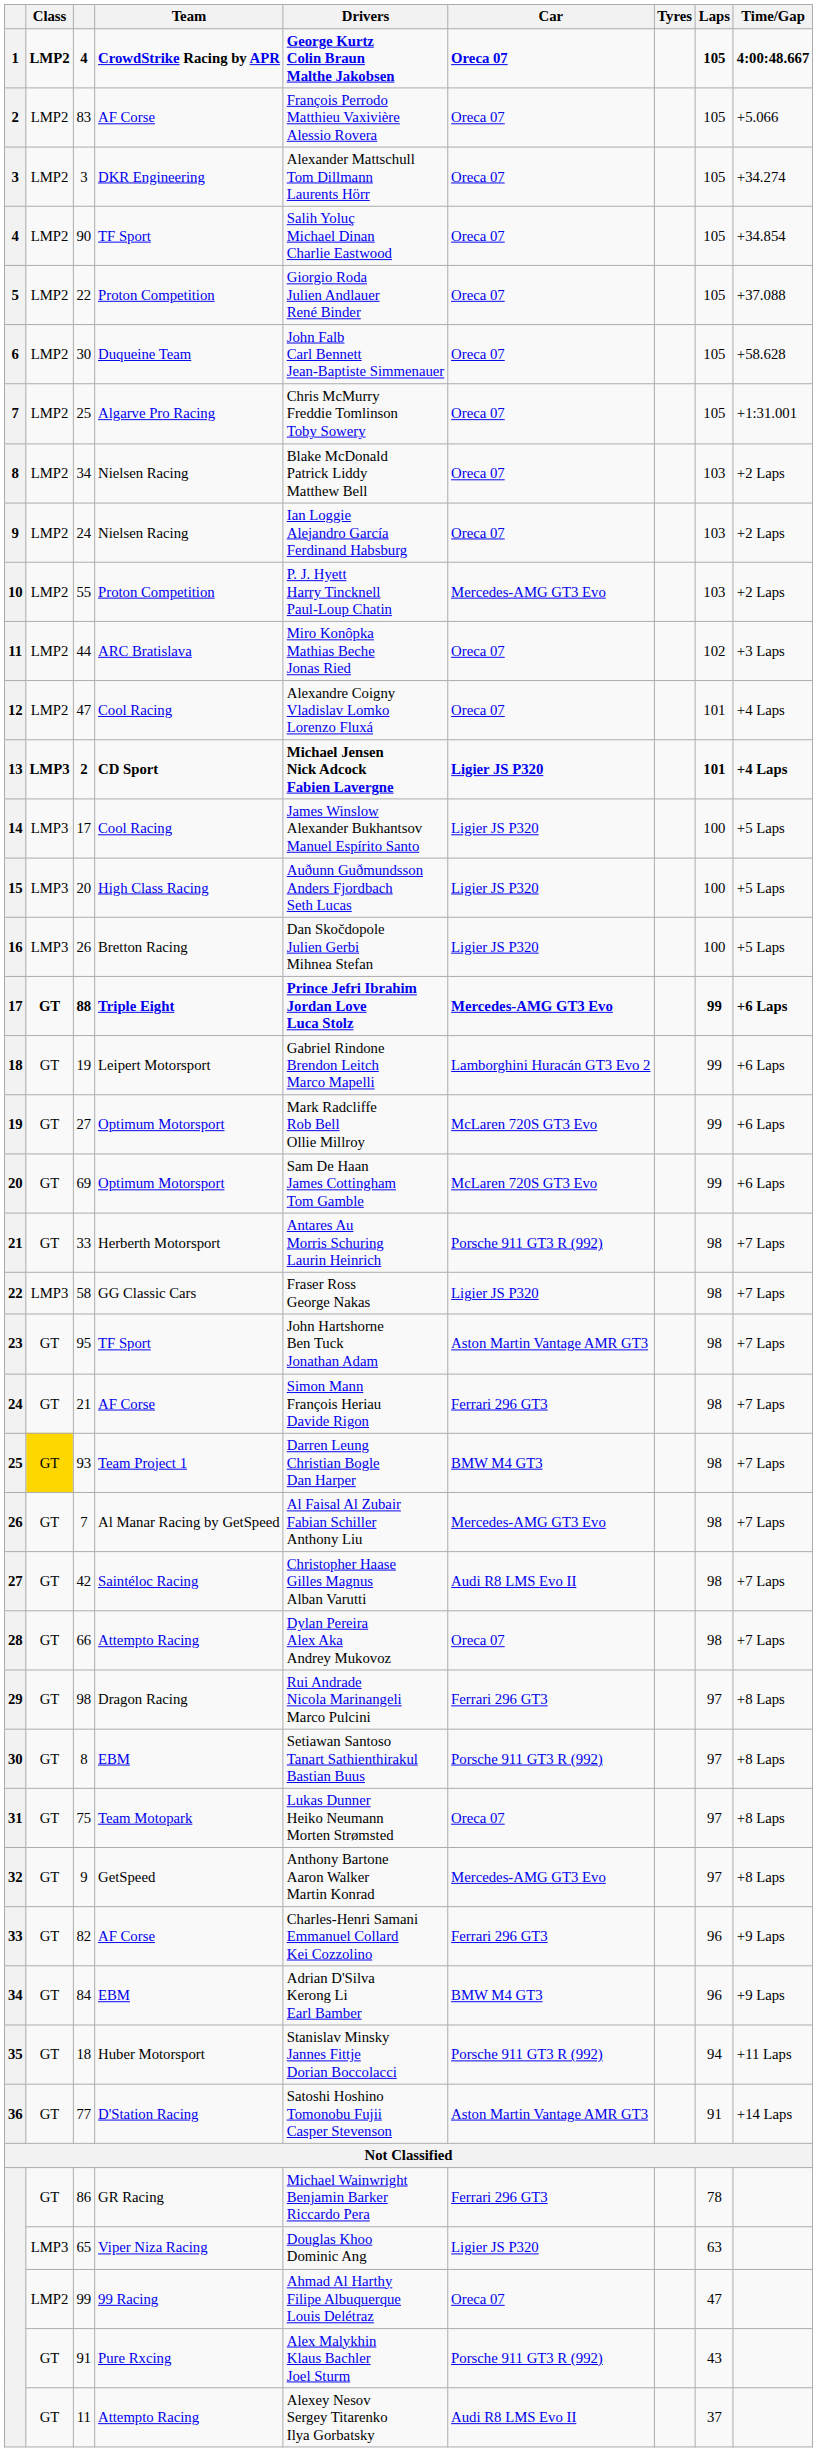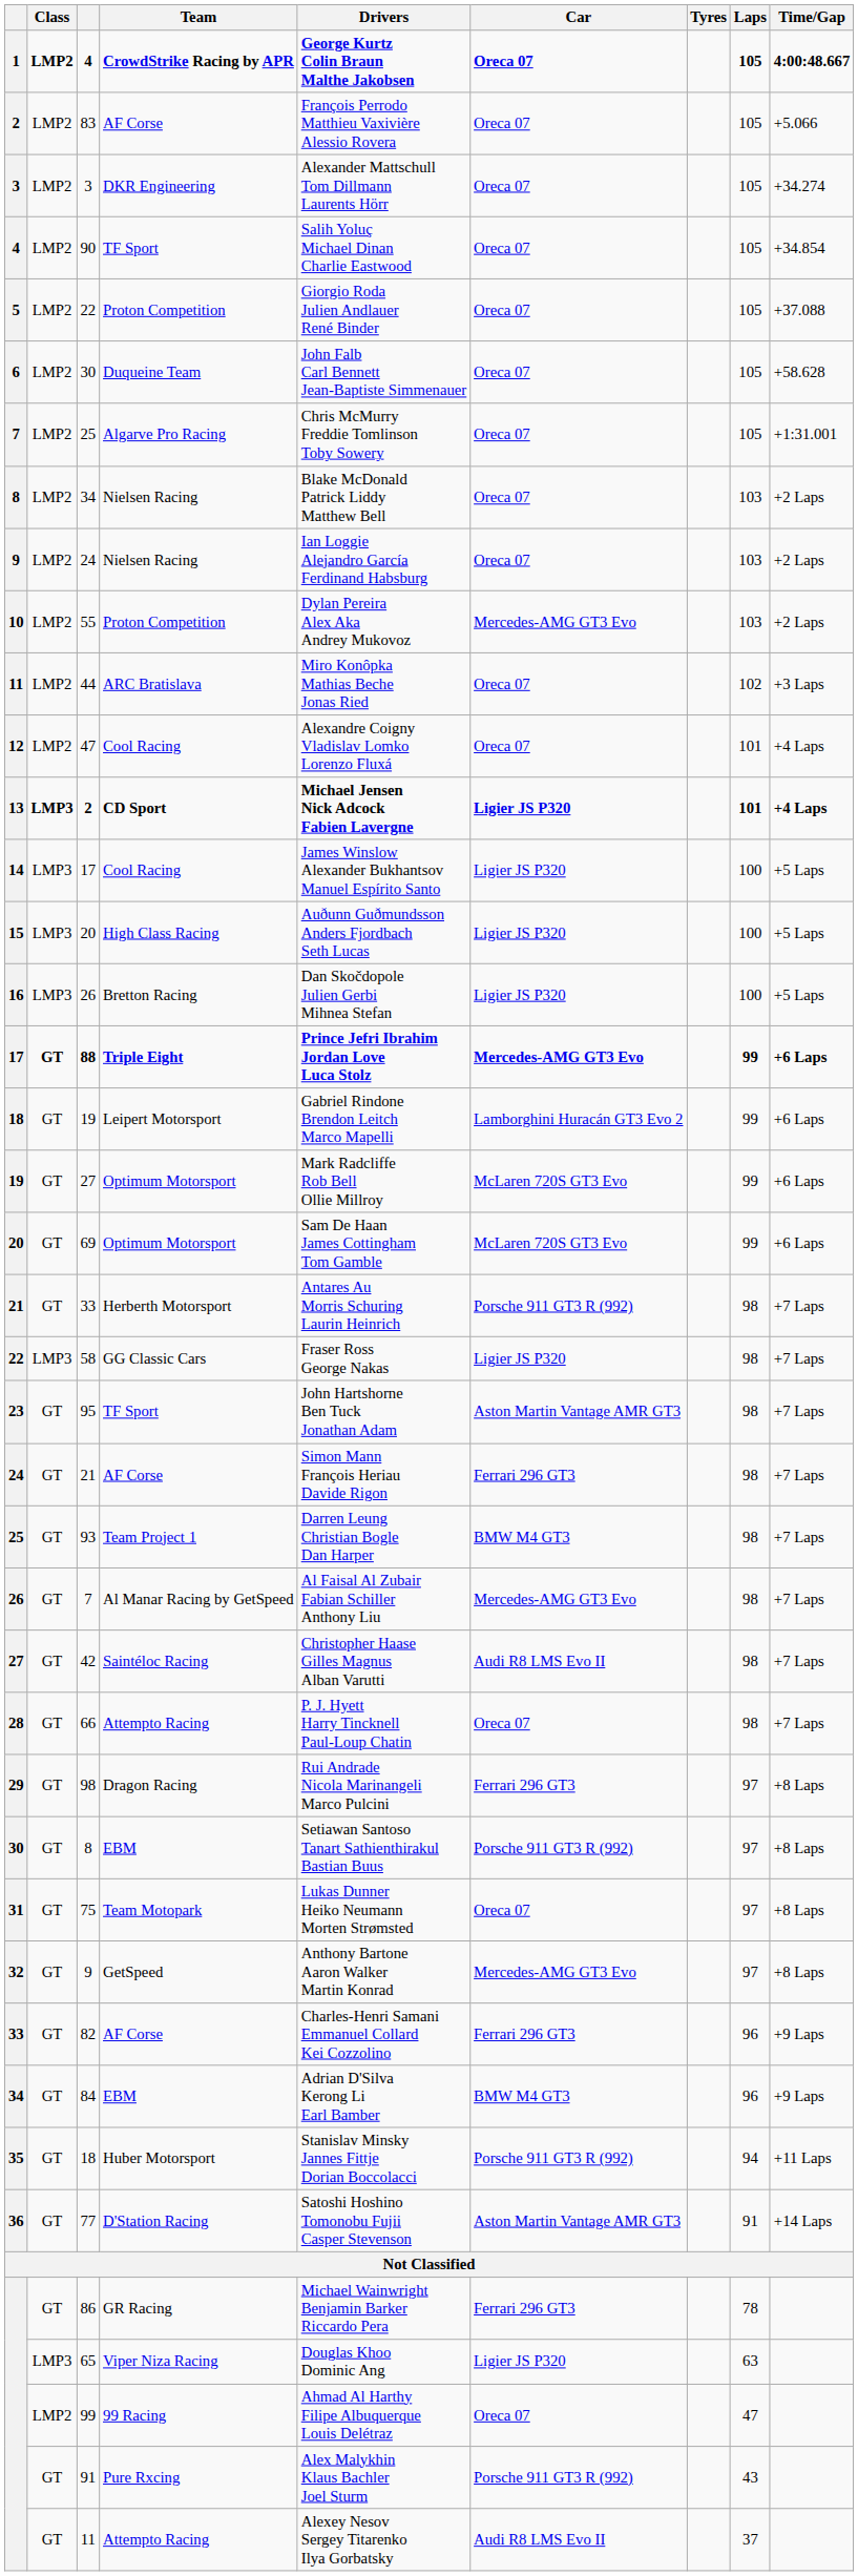55 | Drivers: P. J. Hyett Harry Tincknell Paul-Loup Chatin -> Dylan Pereira Alex Aka Andrey Mukovoz
93 | Class: gold background -> no background
66 | Drivers: Dylan Pereira Alex Aka Andrey Mukovoz -> P. J. Hyett Harry Tincknell Paul-Loup Chatin
